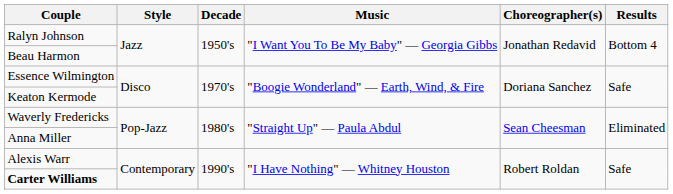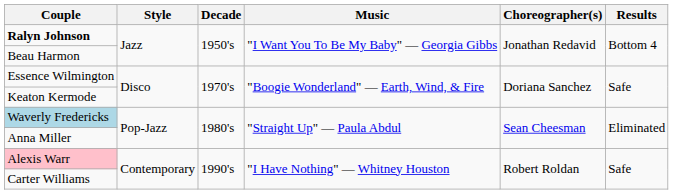Ralyn Johnson | Couple: normal -> bold
Waverly Fredericks | Couple: no background -> lightblue background
Alexis Warr | Couple: no background -> pink background
Carter Williams | Couple: bold -> normal
